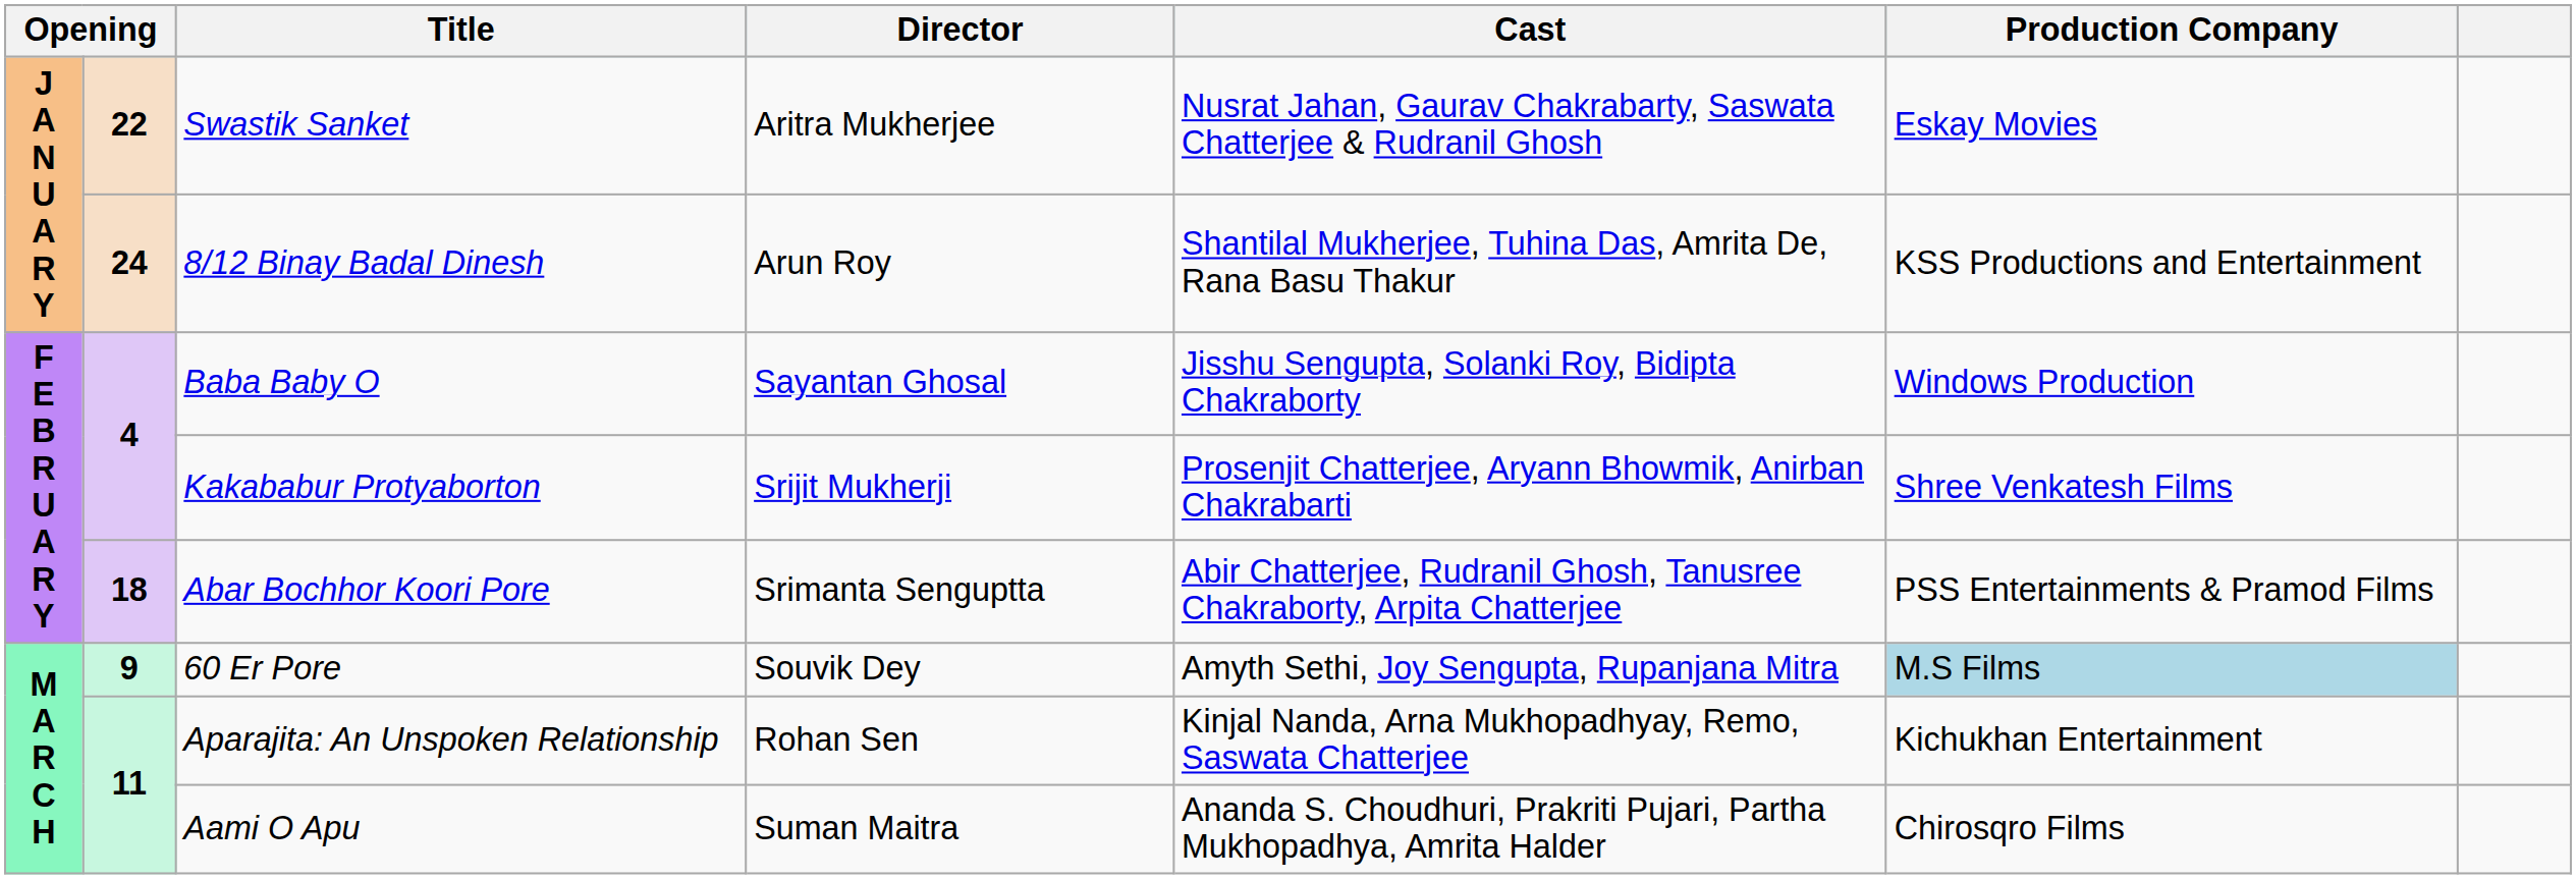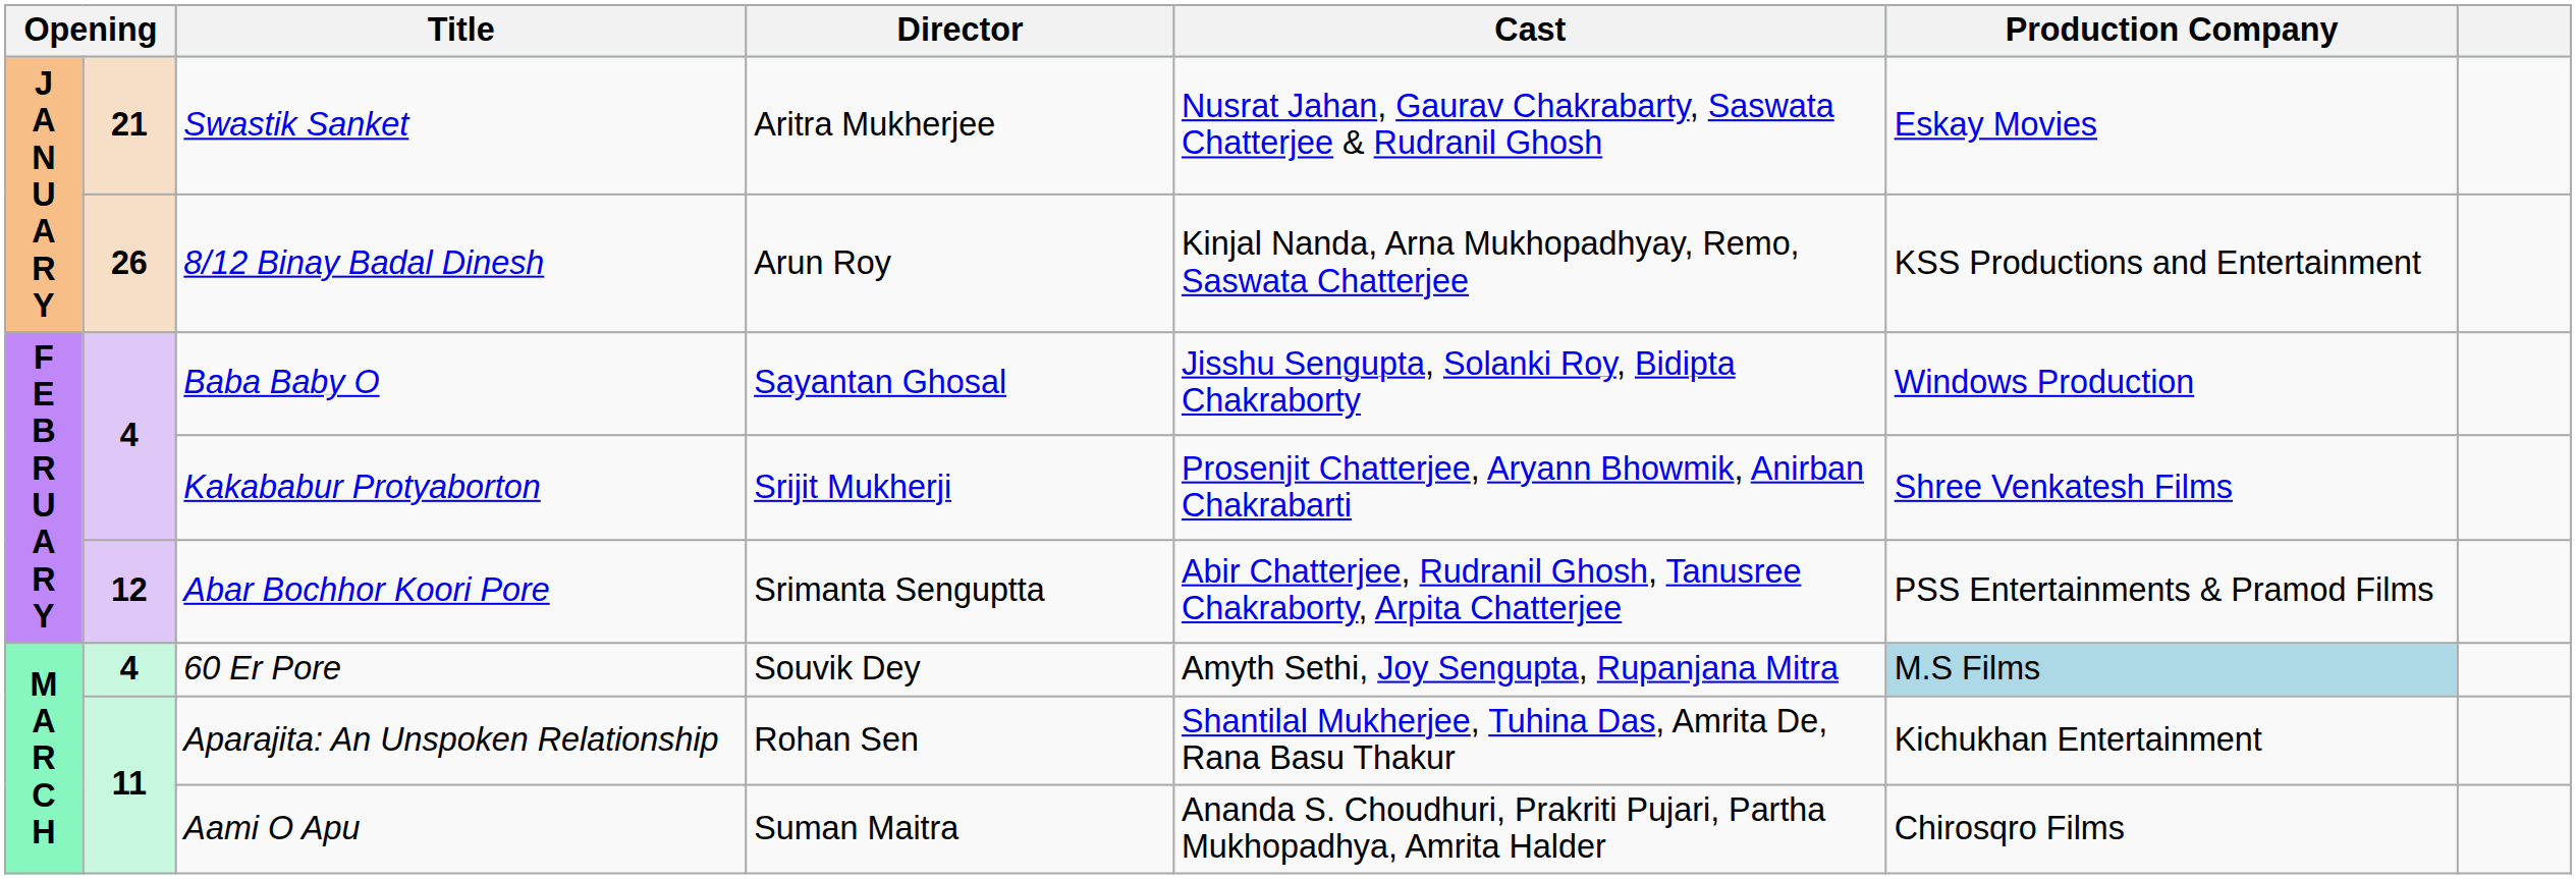Swastik Sanket | column 2: 22 -> 21
8/12 Binay Badal Dinesh | column 2: 24 -> 26
8/12 Binay Badal Dinesh | Cast: Shantilal Mukherjee, Tuhina Das, Amrita De, Rana Basu Thakur -> Kinjal Nanda, Arna Mukhopadhyay, Remo, Saswata Chatterjee
Abar Bochhor Koori Pore | column 2: 18 -> 12
60 Er Pore | column 2: 9 -> 4
Aparajita: An Unspoken Relationship | Cast: Kinjal Nanda, Arna Mukhopadhyay, Remo, Saswata Chatterjee -> Shantilal Mukherjee, Tuhina Das, Amrita De, Rana Basu Thakur
